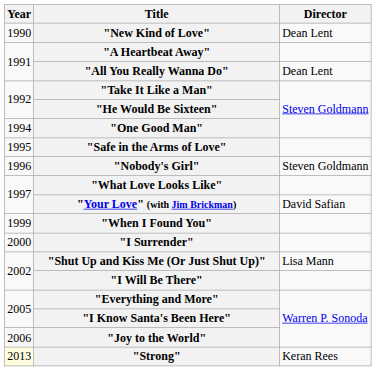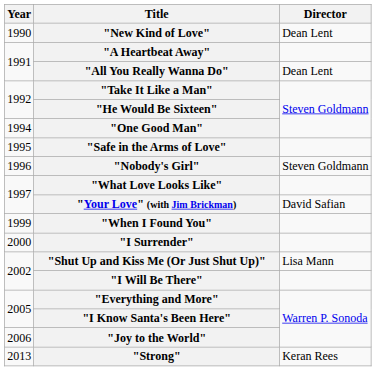"Strong" | Year: lightyellow background -> no background
